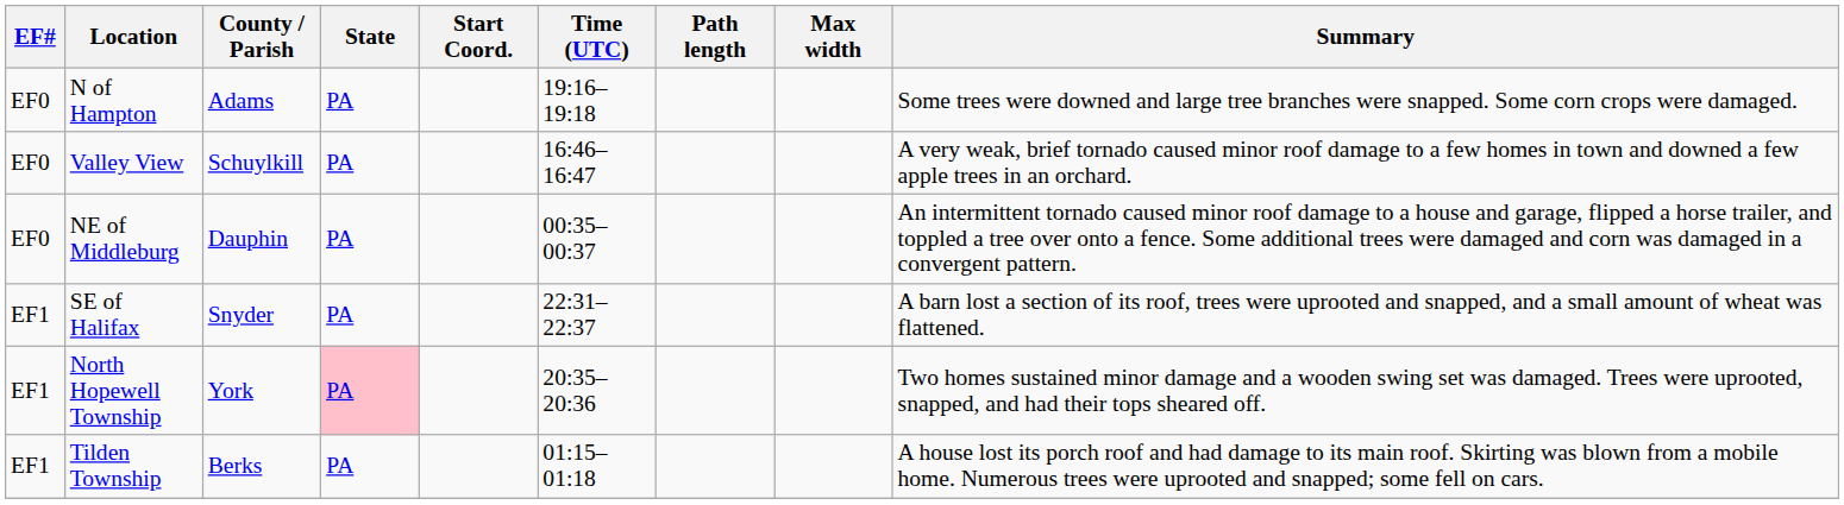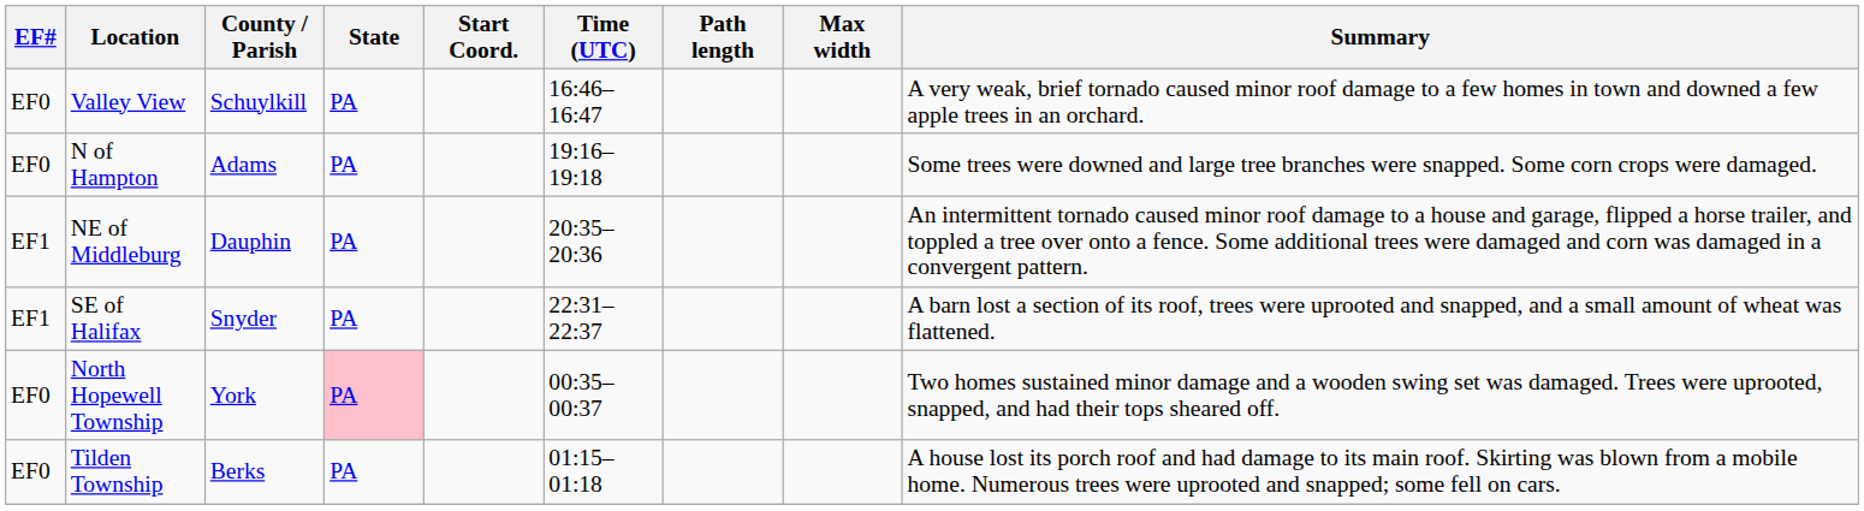rows swapped: Valley View <-> N of Hampton
NE of Middleburg | EF#: EF0 -> EF1
NE of Middleburg | Time (UTC): 00:35–00:37 -> 20:35–20:36
North Hopewell Township | EF#: EF1 -> EF0
North Hopewell Township | Time (UTC): 20:35–20:36 -> 00:35–00:37
Tilden Township | EF#: EF1 -> EF0
